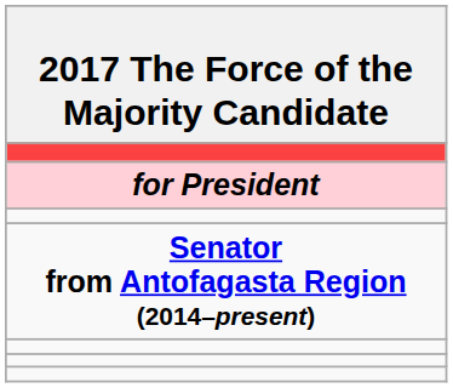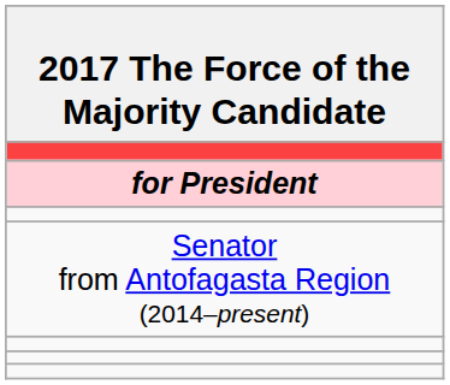Senator from Antofagasta Region (2014–present) | column 1: bold -> normal
